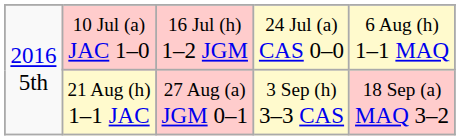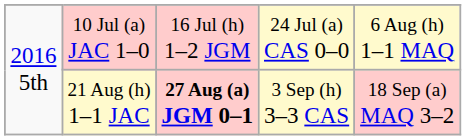2016 5th / 21 Aug (h) 1–1 JAC | column 3: normal -> bold
